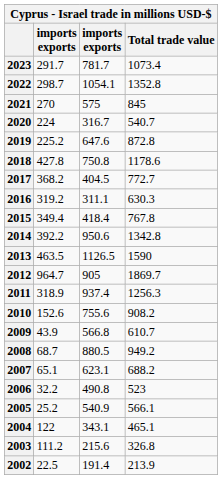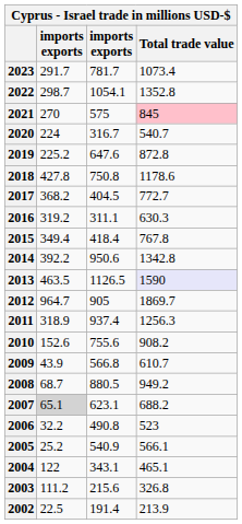2021 | Total trade value: no background -> pink background
2013 | Total trade value: no background -> lavender background
2007 | column 2: no background -> lightgrey background
